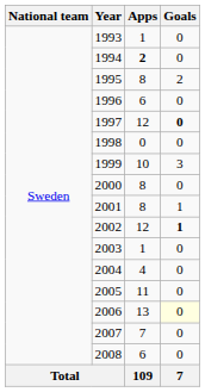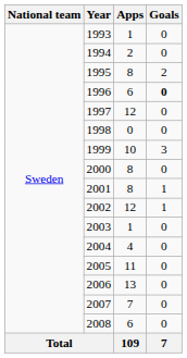1994 | Apps: bold -> normal
1996 | Goals: normal -> bold
1997 | Goals: bold -> normal
2002 | Goals: bold -> normal
2006 | Goals: lightyellow background -> no background
